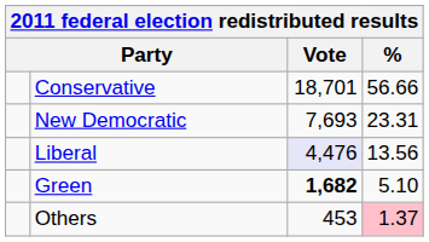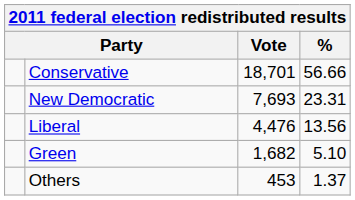Liberal | Vote: lavender background -> no background
Green | Vote: bold -> normal
Others | %: pink background -> no background
